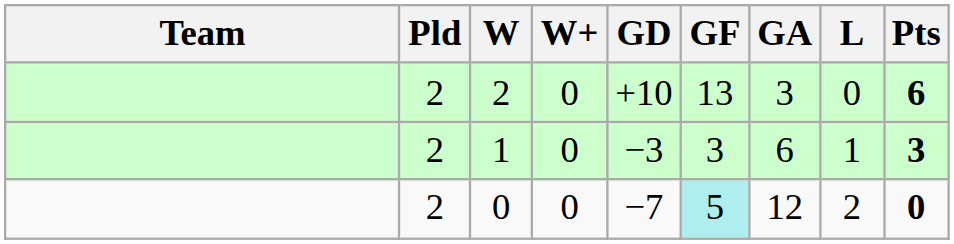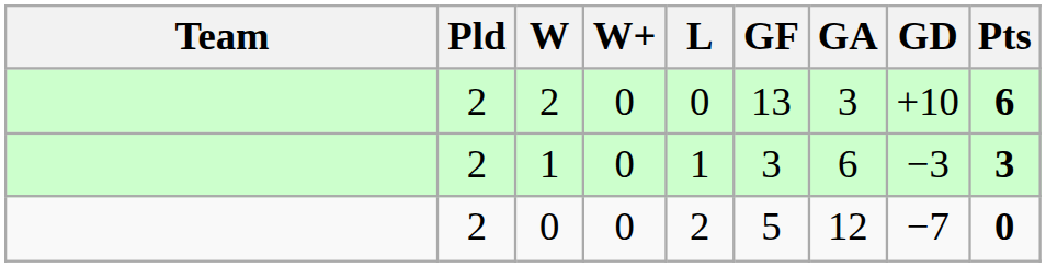columns swapped: L <-> GD
row 4 | GF: paleturquoise background -> no background
